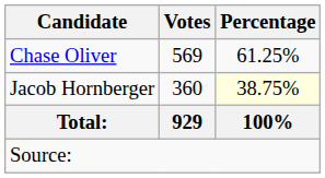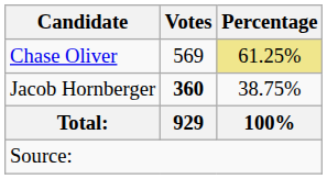Chase Oliver | Percentage: no background -> khaki background
Jacob Hornberger | Votes: normal -> bold
Jacob Hornberger | Percentage: lightyellow background -> no background
